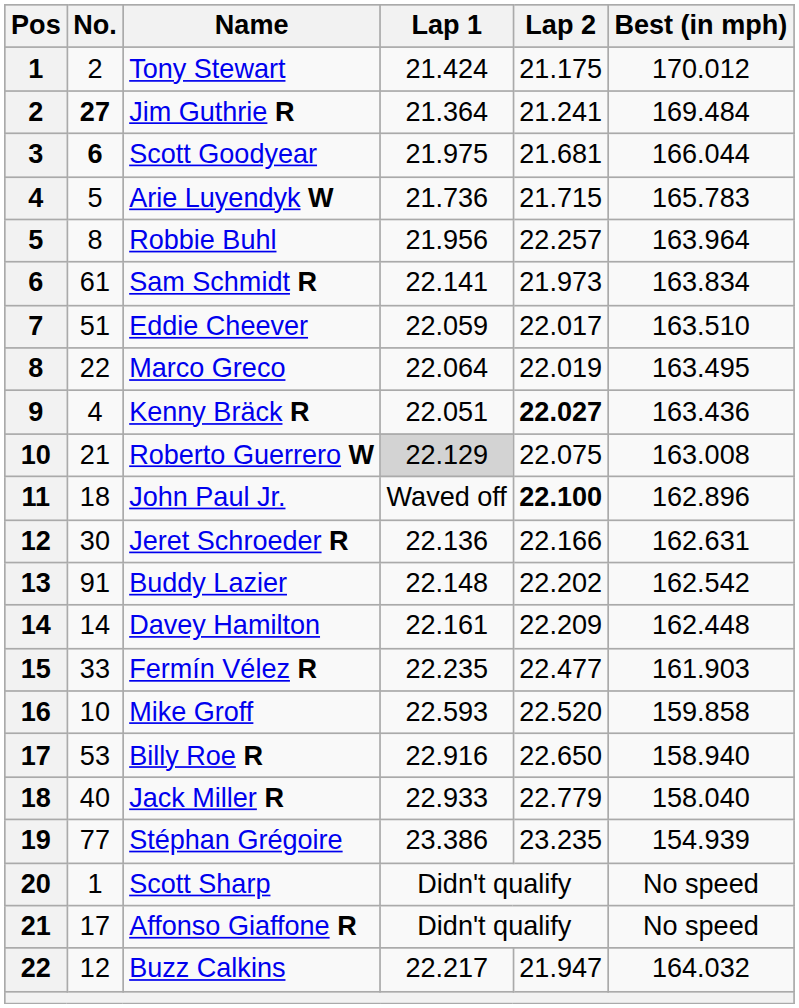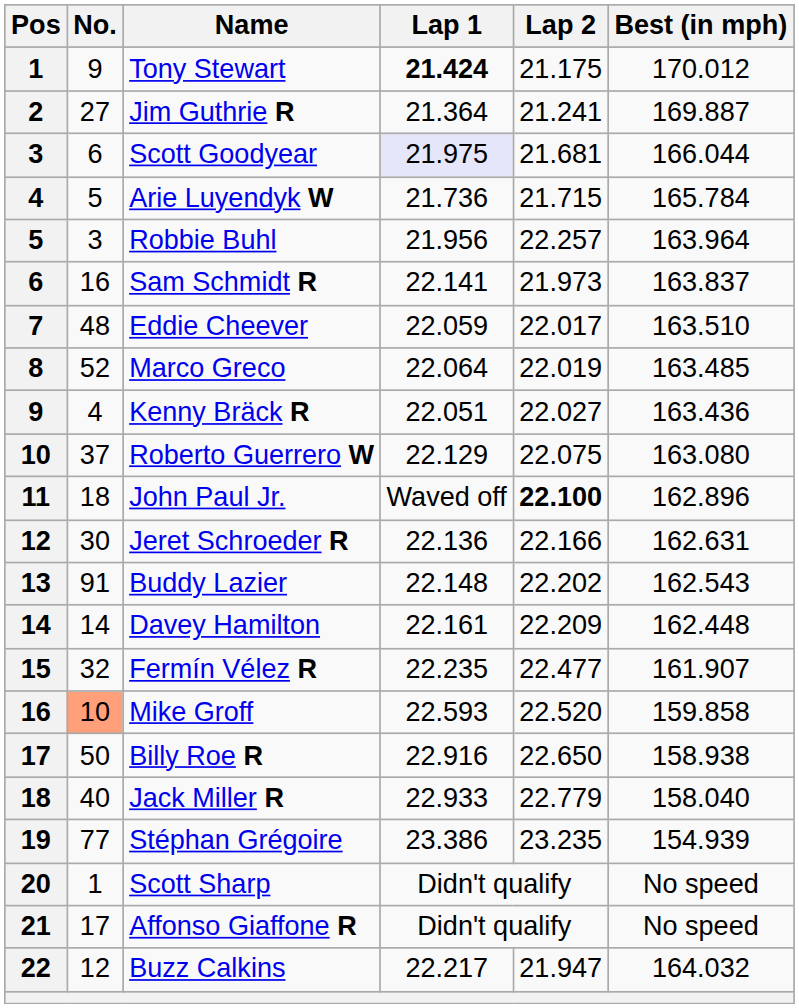Tony Stewart | No.: 2 -> 9
Tony Stewart | Lap 1: normal -> bold
Jim Guthrie R | No.: bold -> normal
Jim Guthrie R | Best (in mph): 169.484 -> 169.887
Scott Goodyear | No.: bold -> normal
Scott Goodyear | Lap 1: no background -> lavender background
Arie Luyendyk W | Best (in mph): 165.783 -> 165.784
Robbie Buhl | No.: 8 -> 3
Sam Schmidt R | No.: 61 -> 16
Sam Schmidt R | Best (in mph): 163.834 -> 163.837
Eddie Cheever | No.: 51 -> 48
Marco Greco | No.: 22 -> 52
Marco Greco | Best (in mph): 163.495 -> 163.485
Kenny Bräck R | Lap 2: bold -> normal
Roberto Guerrero W | No.: 21 -> 37
Roberto Guerrero W | Lap 1: lightgrey background -> no background
Roberto Guerrero W | Best (in mph): 163.008 -> 163.080
Buddy Lazier | Best (in mph): 162.542 -> 162.543
Fermín Vélez R | No.: 33 -> 32
Fermín Vélez R | Best (in mph): 161.903 -> 161.907
Mike Groff | No.: no background -> lightsalmon background
Billy Roe R | No.: 53 -> 50
Billy Roe R | Best (in mph): 158.940 -> 158.938
